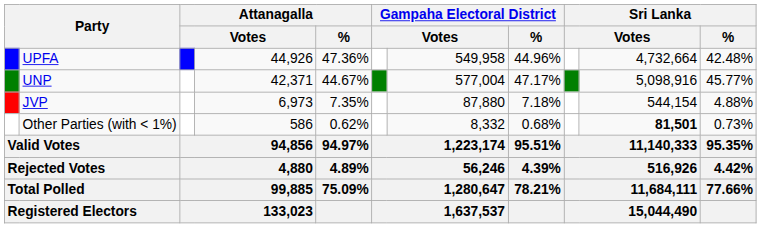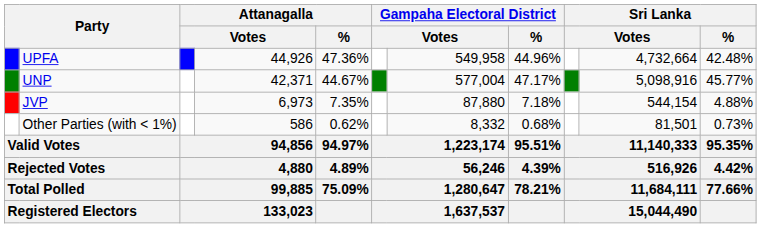Other Parties (with < 1%) | column 10: bold -> normal
